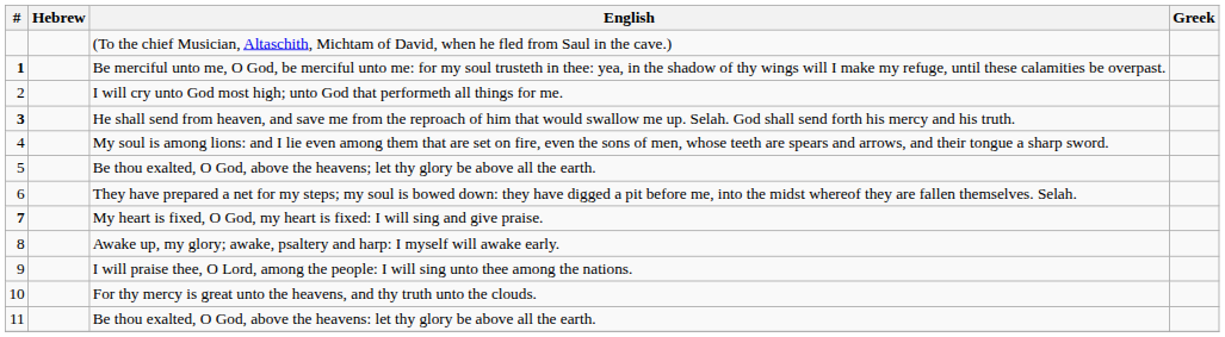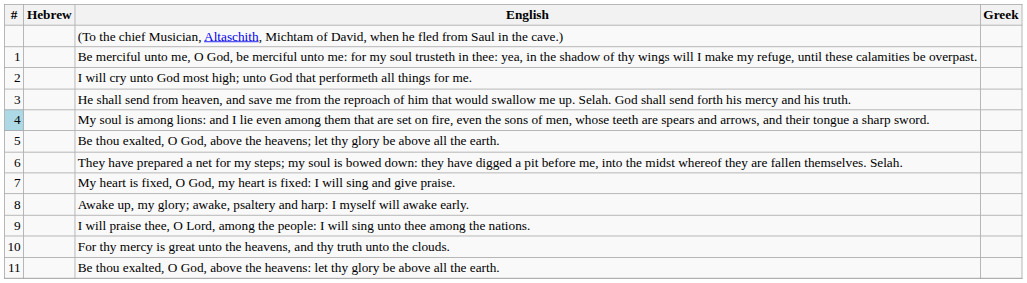row 3 | #: bold -> normal
row 5 | #: bold -> normal
row 6 | #: no background -> lightblue background
row 9 | #: bold -> normal
